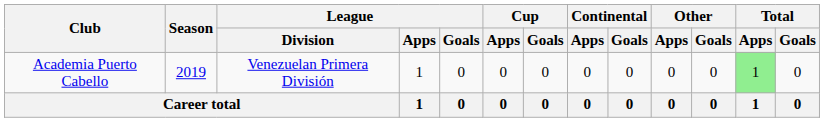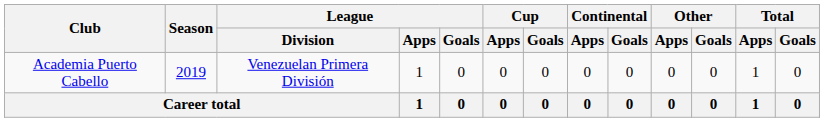Academia Puerto Cabello | Total / Apps: lightgreen background -> no background
